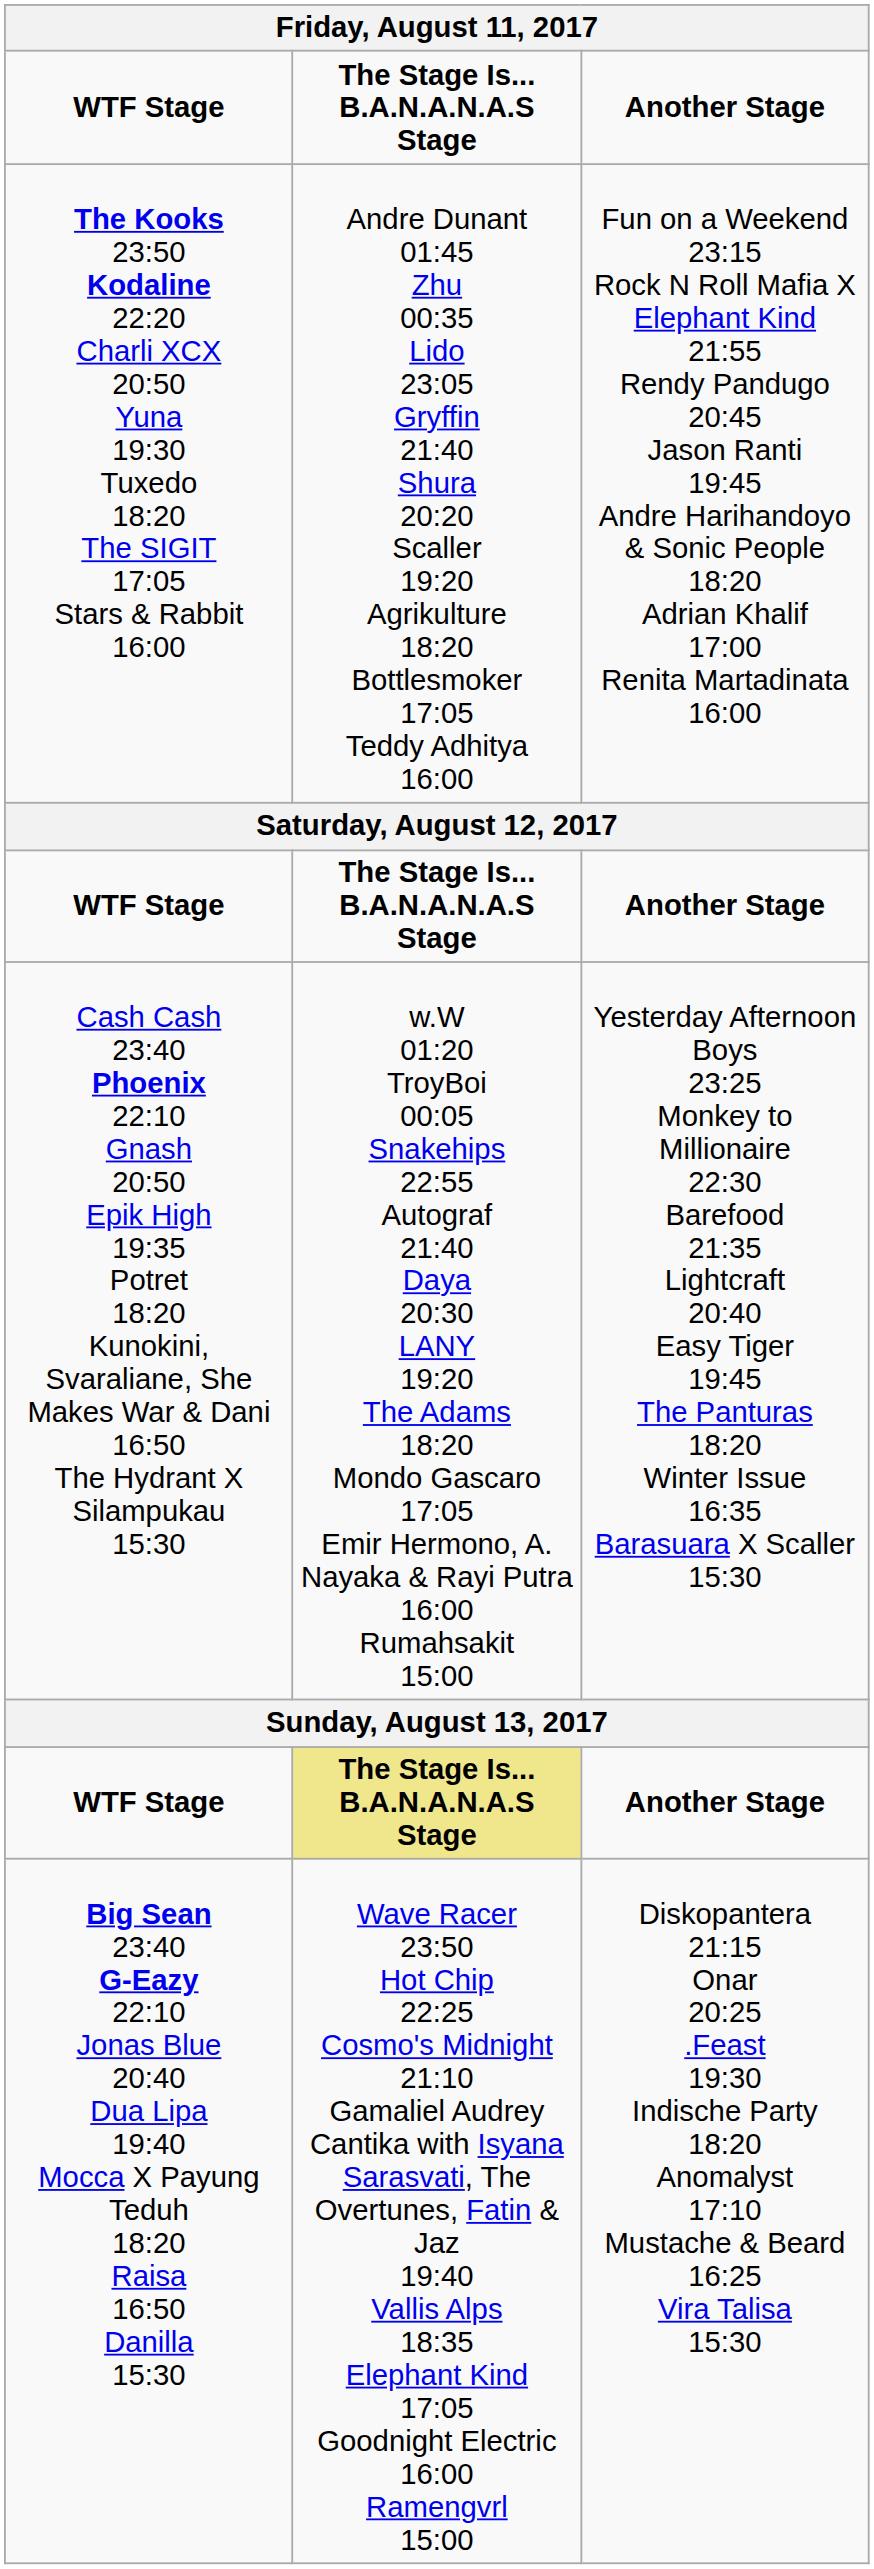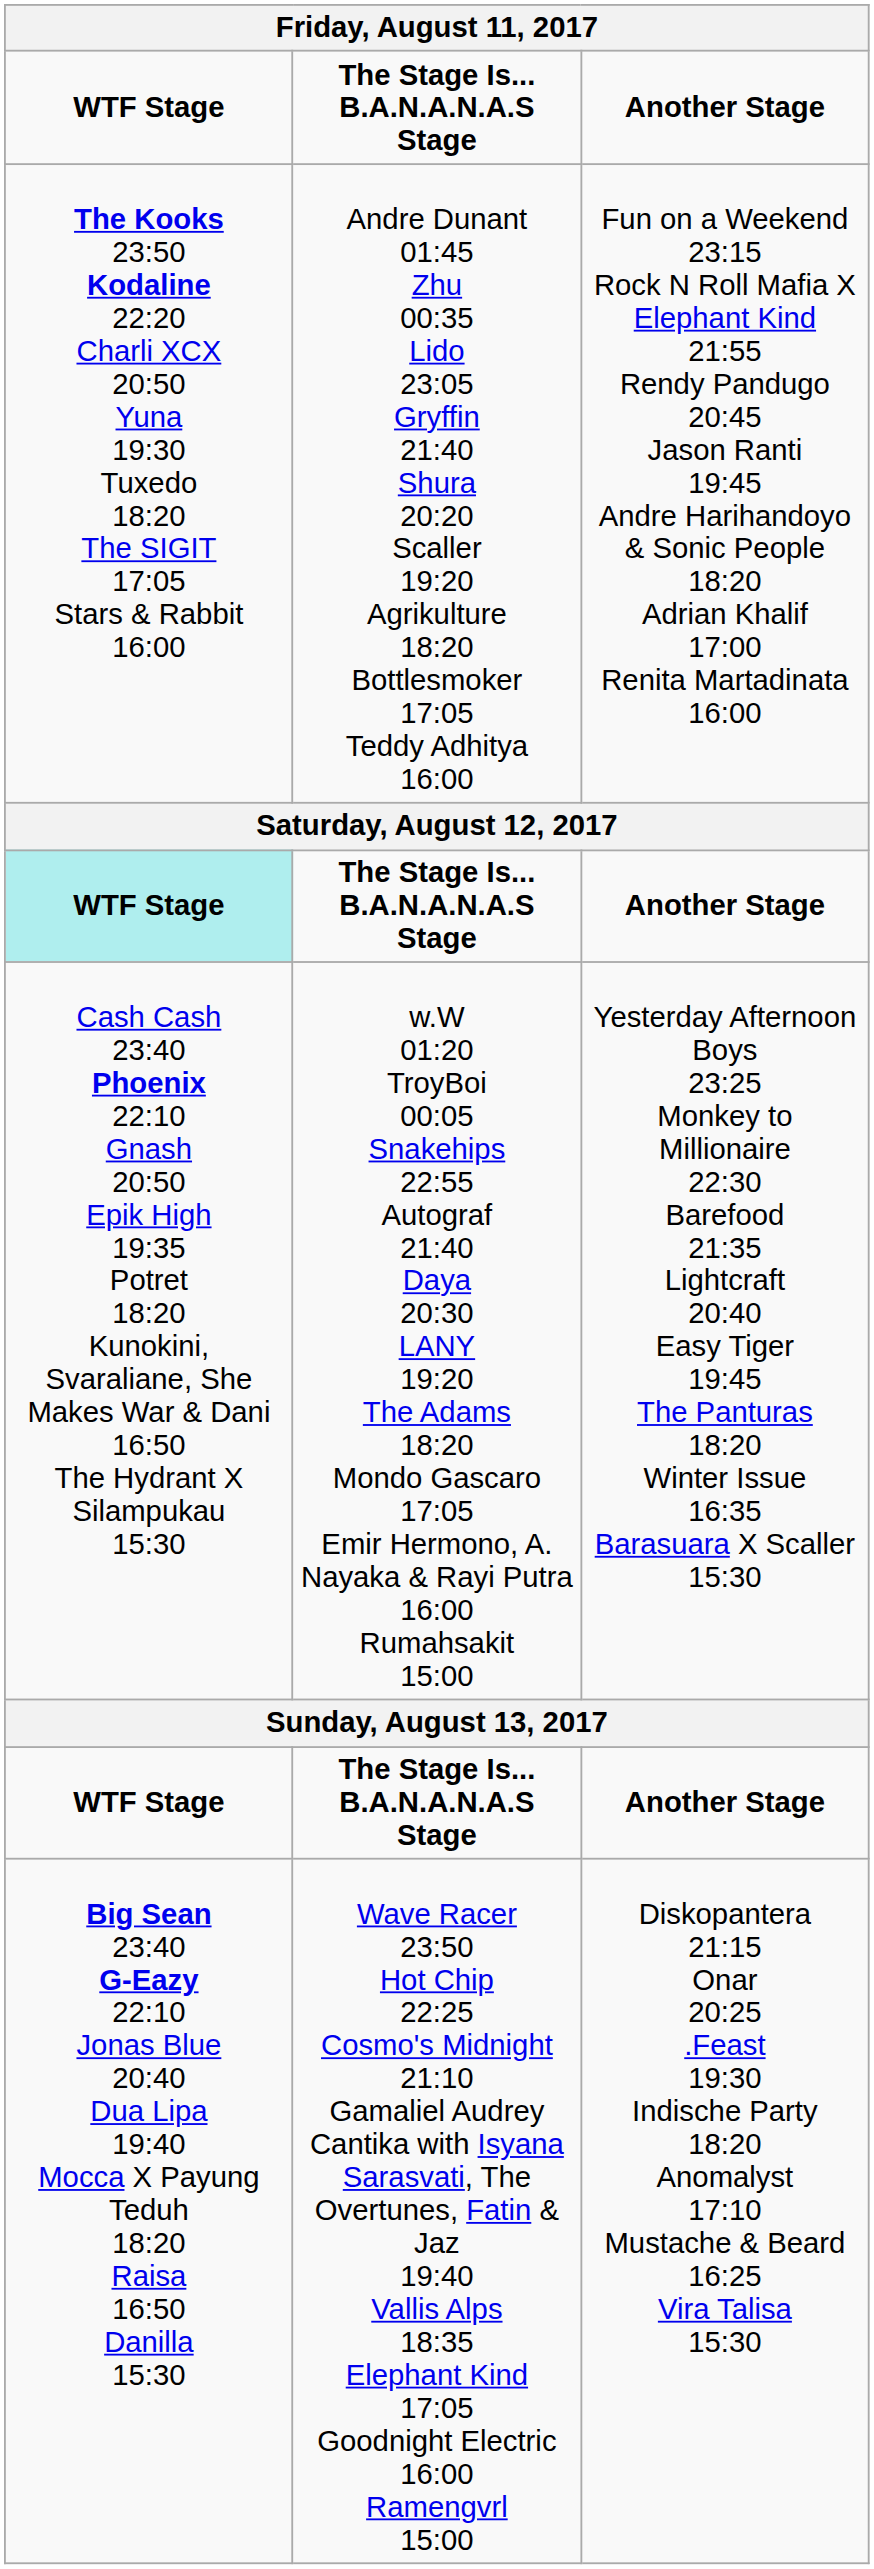row 5 | WTF Stage: no background -> paleturquoise background
row 8 | The Stage Is... B.A.N.A.N.A.S Stage: khaki background -> no background
